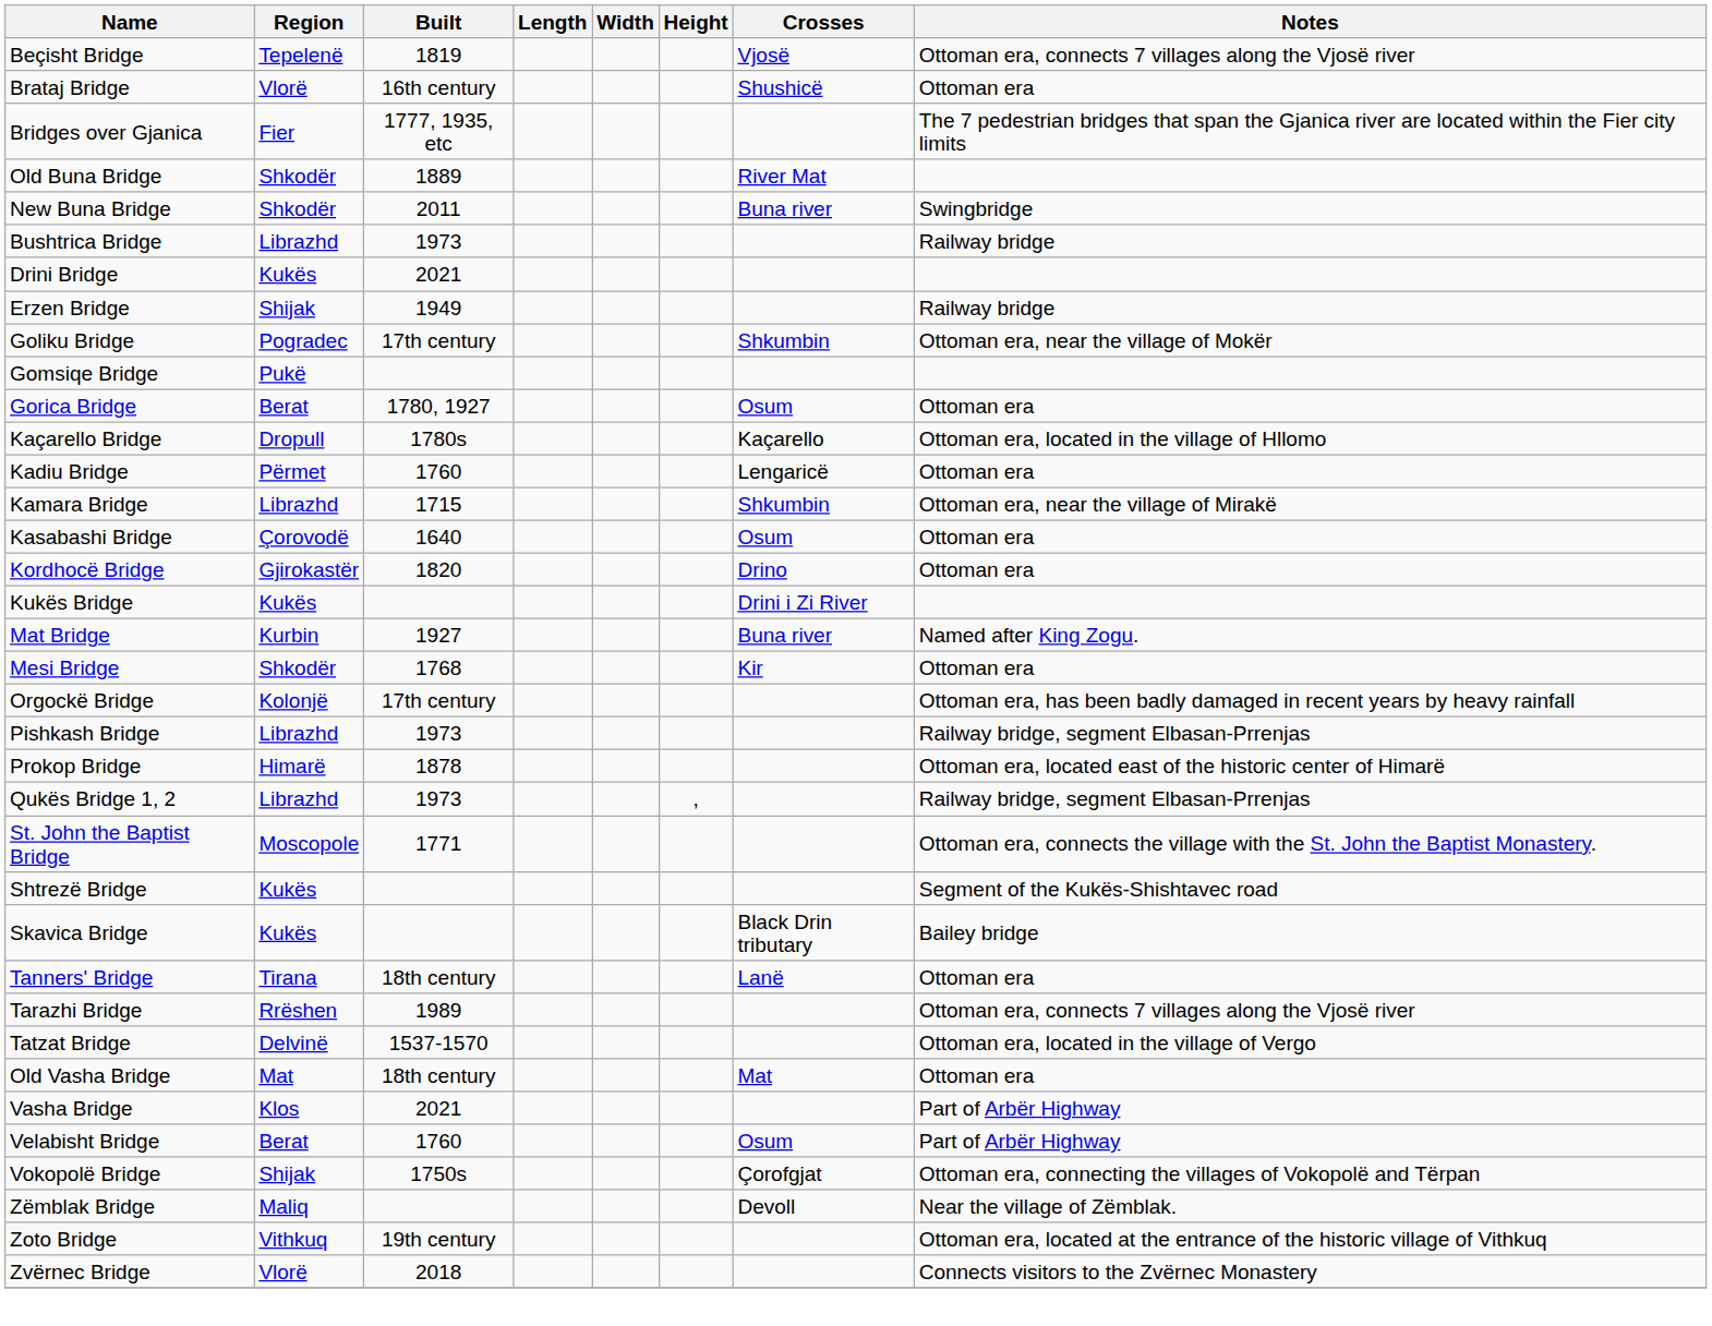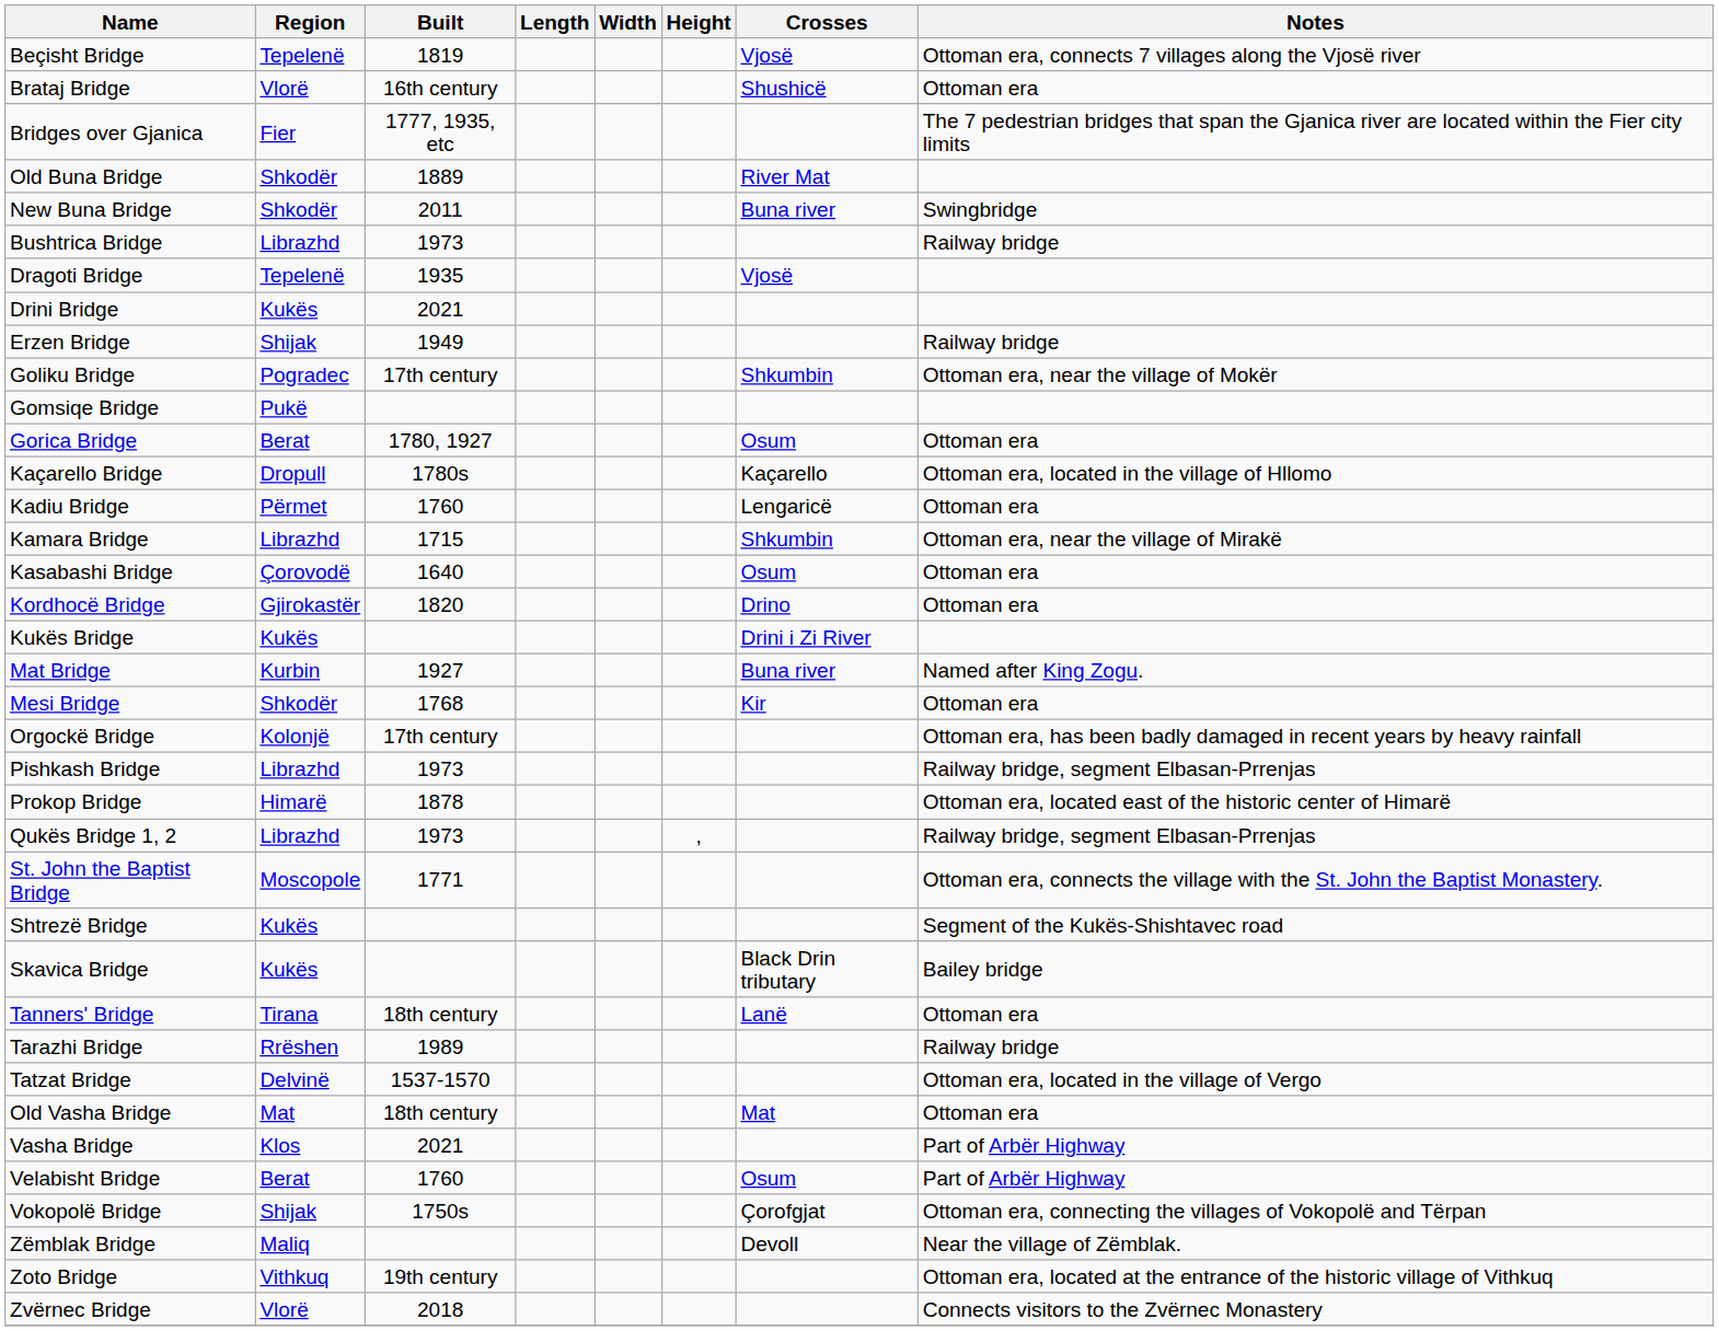+ row: Dragoti Bridge | Tepelenë | 1935 | Vjosë
Tarazhi Bridge | Notes: Ottoman era, connects 7 villages along the Vjosë river -> Railway bridge
